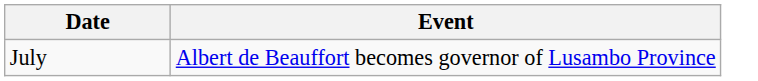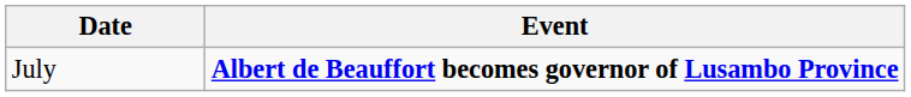July | Event: normal -> bold
